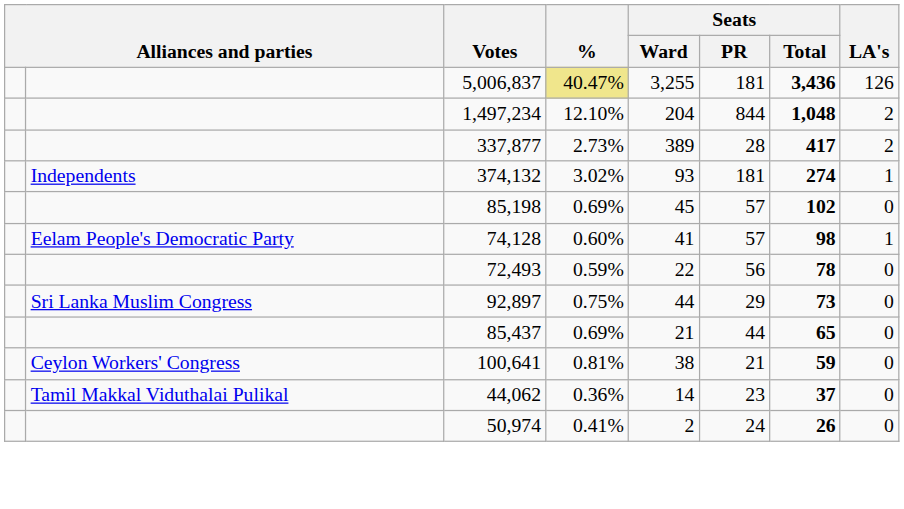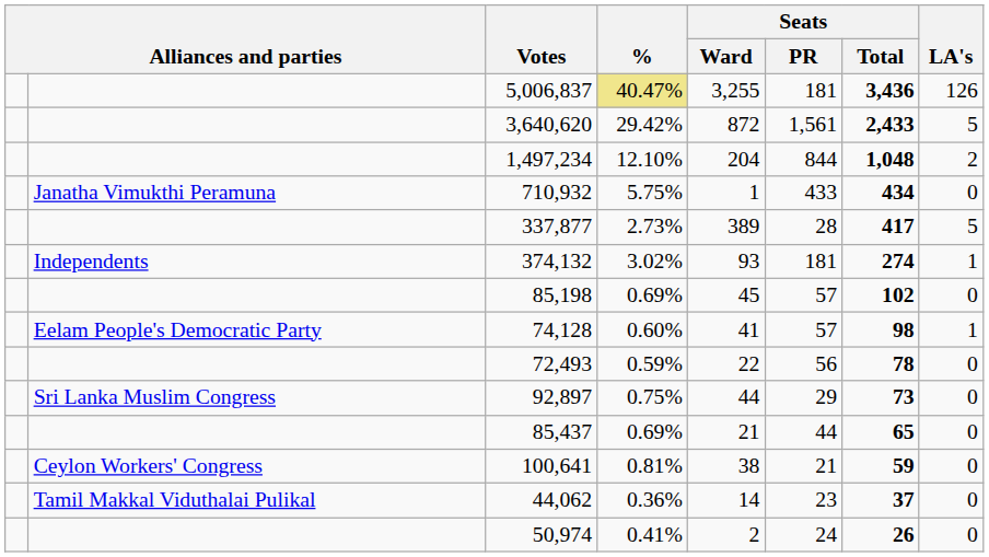+ row: 3,640,620 | 29.42% | 872 | 1,561 | 2,433 | 5
+ row: Janatha Vimukthi Peramuna | 710,932 | 5.75% | 1 | 433 | 434 | 0
337,877 | LA's: 2 -> 5
